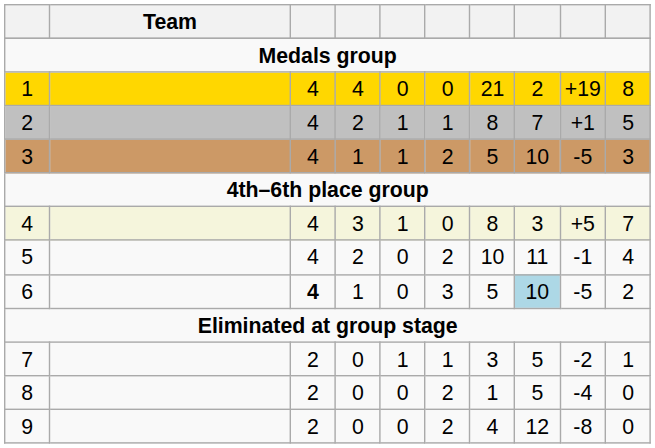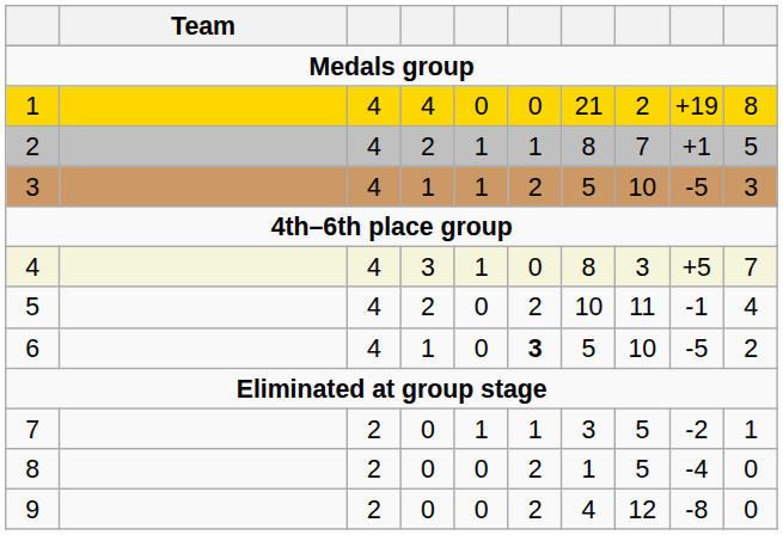6 | column 3: bold -> normal
6 | column 6: normal -> bold
6 | column 8: lightblue background -> no background
